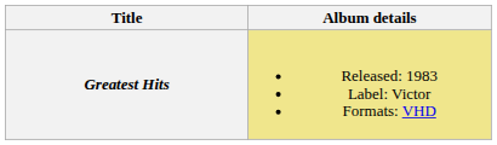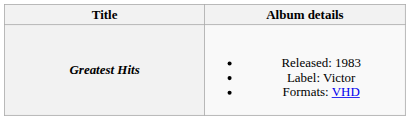Greatest Hits | Album details: khaki background -> no background
